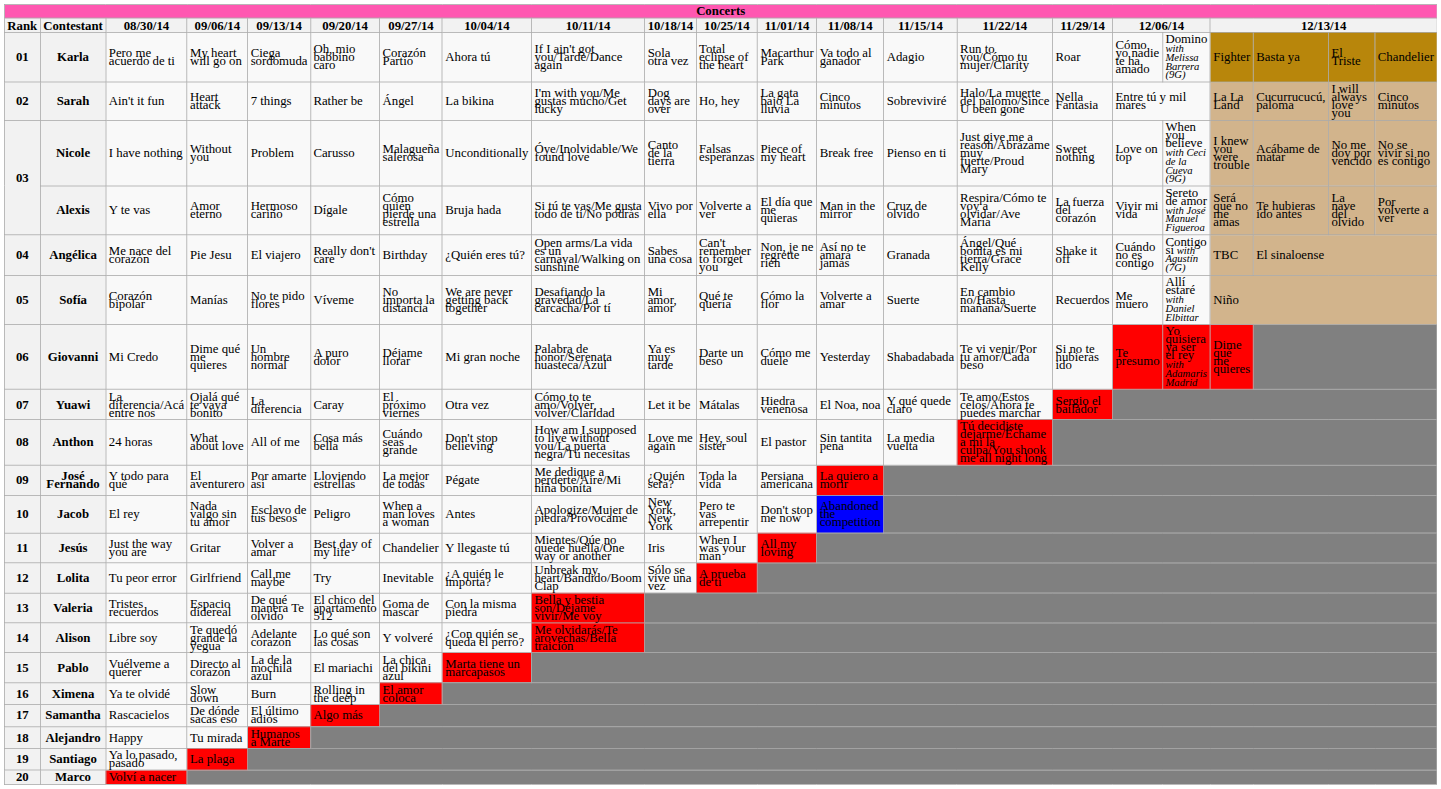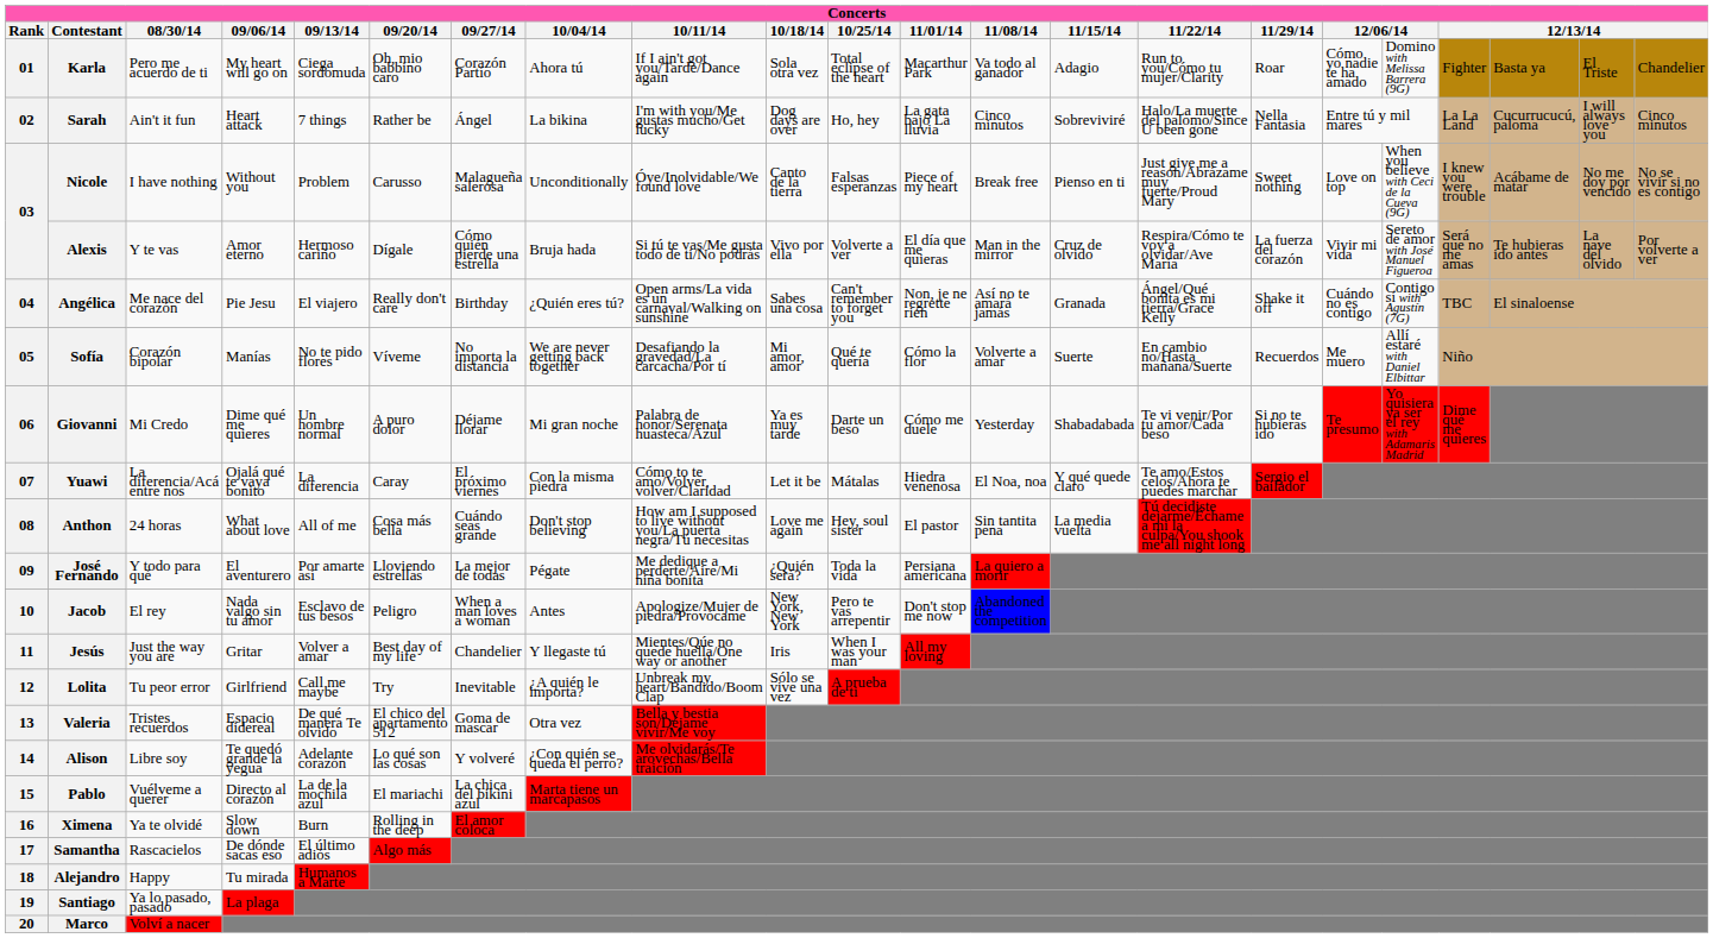Yuawi | Concerts / 10/04/14: Otra vez -> Con la misma piedra
Valeria | Concerts / 10/04/14: Con la misma piedra -> Otra vez
